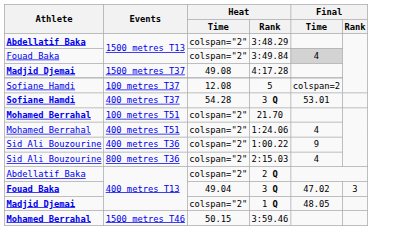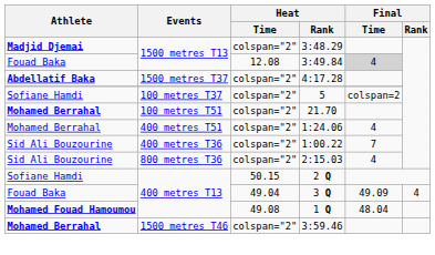3:48.29 | Athlete: Abdellatif Baka -> Madjid Djemai
3:49.84 | Heat / Time: colspan="2" -> 12.08
4:17.28 | Athlete: Madjid Djemai -> Abdellatif Baka
4:17.28 | Heat / Time: 49.08 -> colspan="2"
5 | Heat / Time: 12.08 -> colspan="2"
- row: Sofiane Hamdi | 400 metres T37 | 54.28 | 3 Q | 53.01
1:00.22 | Final / Time: 9 -> 7
2 Q | Athlete: Abdellatif Baka -> Sofiane Hamdi
2 Q | Heat / Time: colspan="2" -> 50.15
400 metres T13 / 3 Q | Athlete: bold -> normal
400 metres T13 / 3 Q | Final / Time: 47.02 -> 49.09
400 metres T13 / 3 Q | Final / Rank: 3 -> 4
1 Q | Athlete: Madjid Djemai -> Mohamed Fouad Hamoumou
1 Q | Heat / Time: colspan="2" -> 49.08
1 Q | Final / Time: 48.05 -> 48.04
3:59.46 | Heat / Time: 50.15 -> colspan="2"
